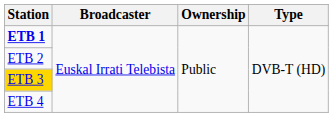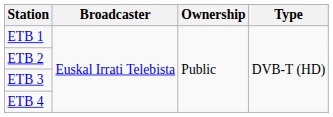ETB 1 | Station: bold -> normal
ETB 3 | Station: gold background -> no background
